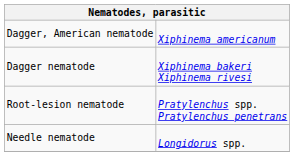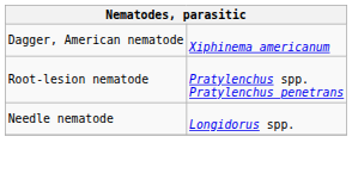- row: Dagger nematode | Xiphinema bakeri Xiphinema rivesi
